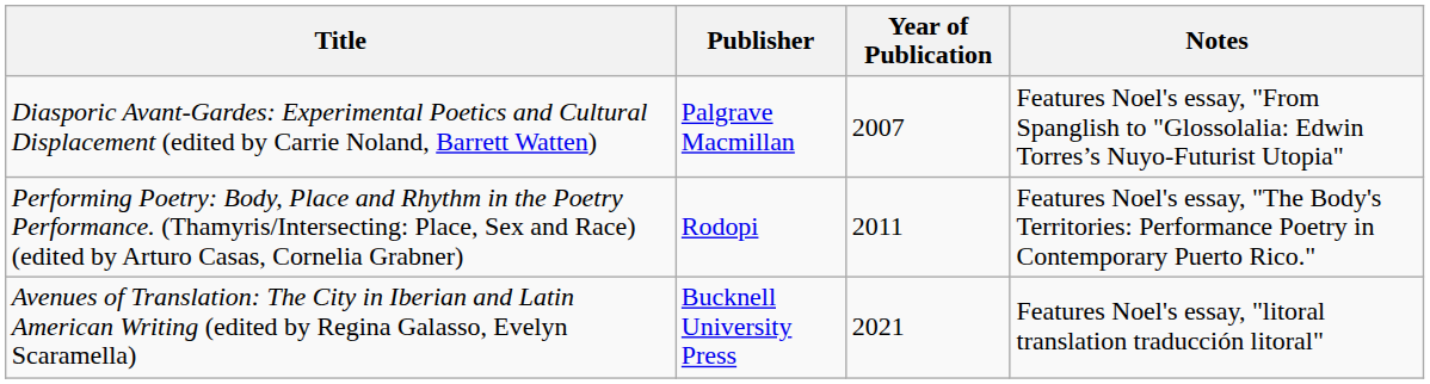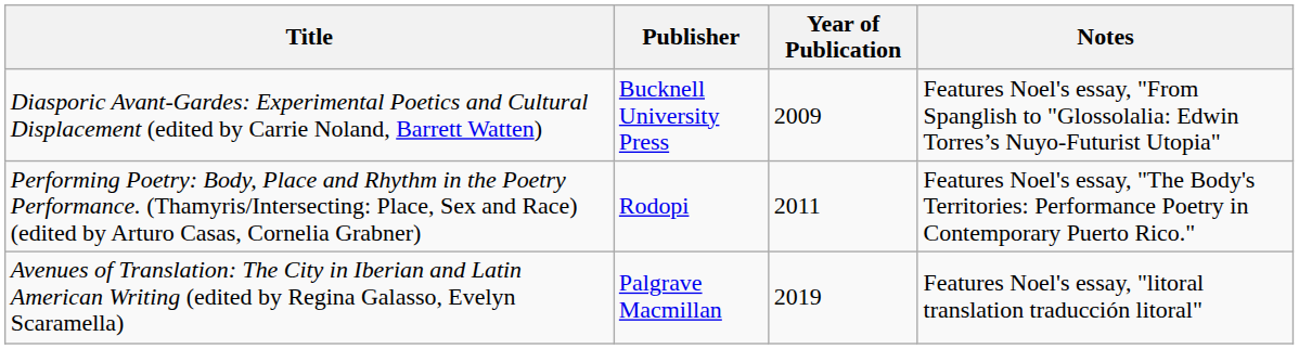row 2 | Publisher: Palgrave Macmillan -> Bucknell University Press
row 2 | Year of Publication: 2007 -> 2009
row 4 | Publisher: Bucknell University Press -> Palgrave Macmillan
row 4 | Year of Publication: 2021 -> 2019
